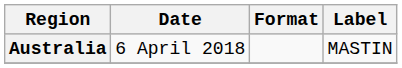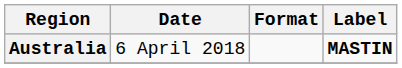Australia | Label: normal -> bold
